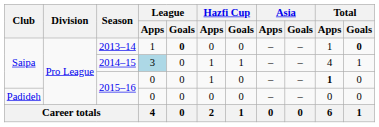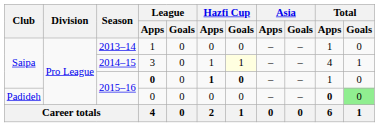2013–14 | League / Goals: bold -> normal
2013–14 | Total / Goals: bold -> normal
2014–15 | League / Apps: lightblue background -> no background
2014–15 | Hazfi Cup / Goals: no background -> lightyellow background
Saipa / 2015–16 | League / Apps: normal -> bold
Saipa / 2015–16 | Hazfi Cup / Apps: normal -> bold
Saipa / 2015–16 | Hazfi Cup / Goals: normal -> bold
Saipa / 2015–16 | Total / Apps: bold -> normal
Padideh / 2015–16 | Total / Apps: normal -> bold
Padideh / 2015–16 | Total / Goals: no background -> lightgreen background
